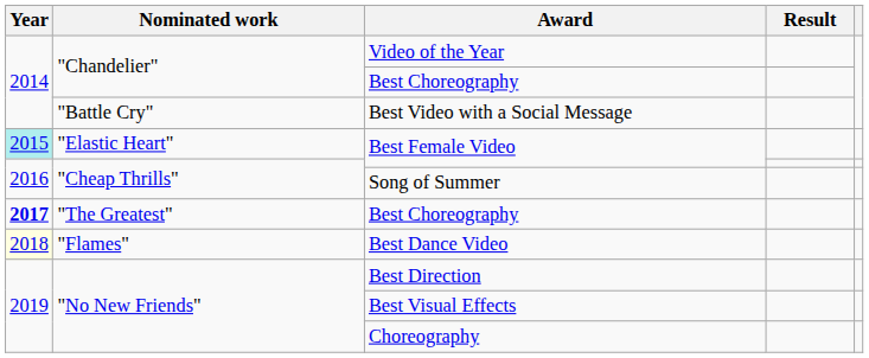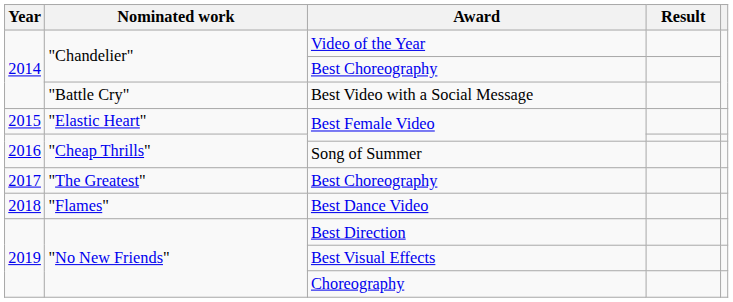"Elastic Heart" / Best Female Video | Year: paleturquoise background -> no background
"The Greatest" / Best Choreography | Year: bold -> normal
Best Dance Video | Year: lightyellow background -> no background
